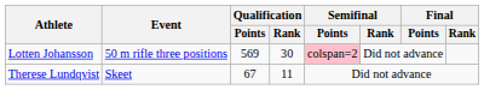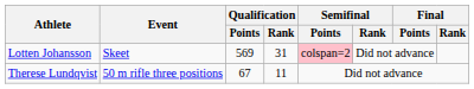Lotten Johansson | Event: 50 m rifle three positions -> Skeet
Lotten Johansson | Qualification / Rank: 30 -> 31
Therese Lundqvist | Event: Skeet -> 50 m rifle three positions
